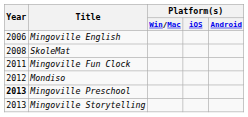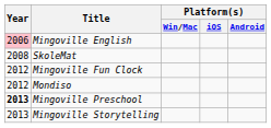Mingoville English | Year: no background -> pink background
Mingoville Fun Clock | Year: 2011 -> 2012
